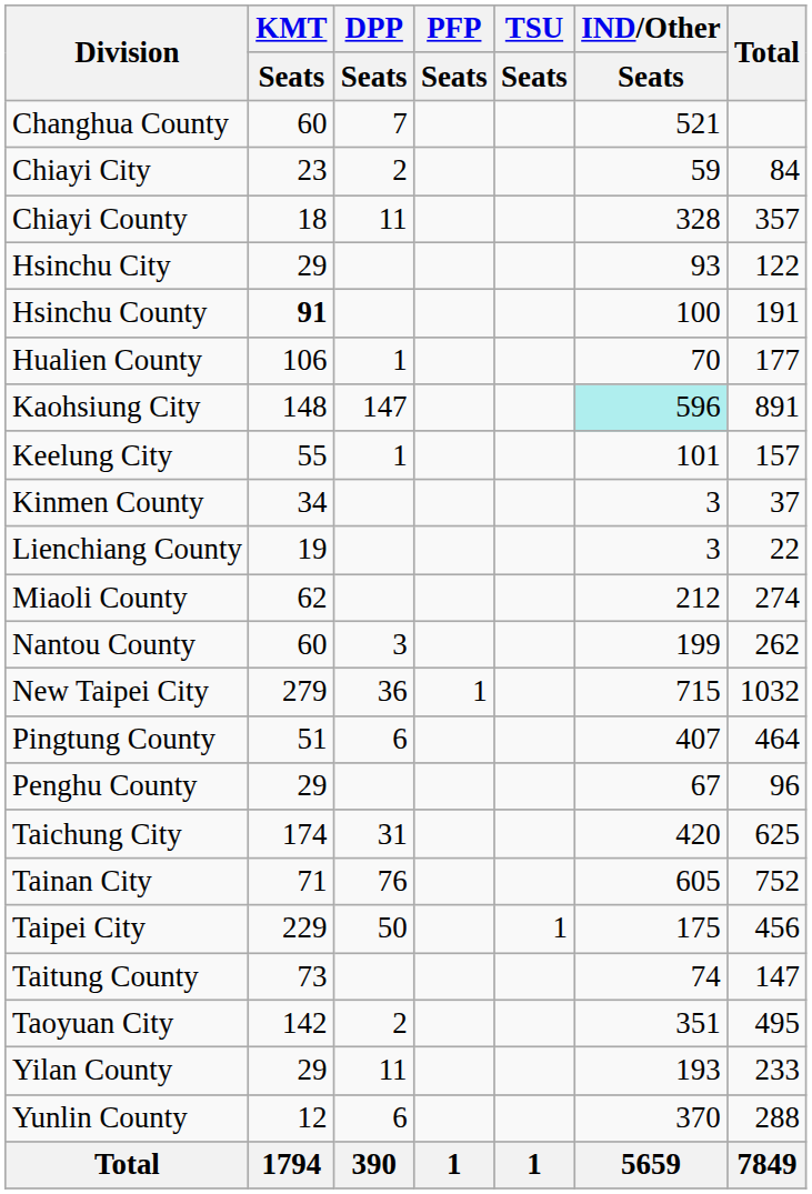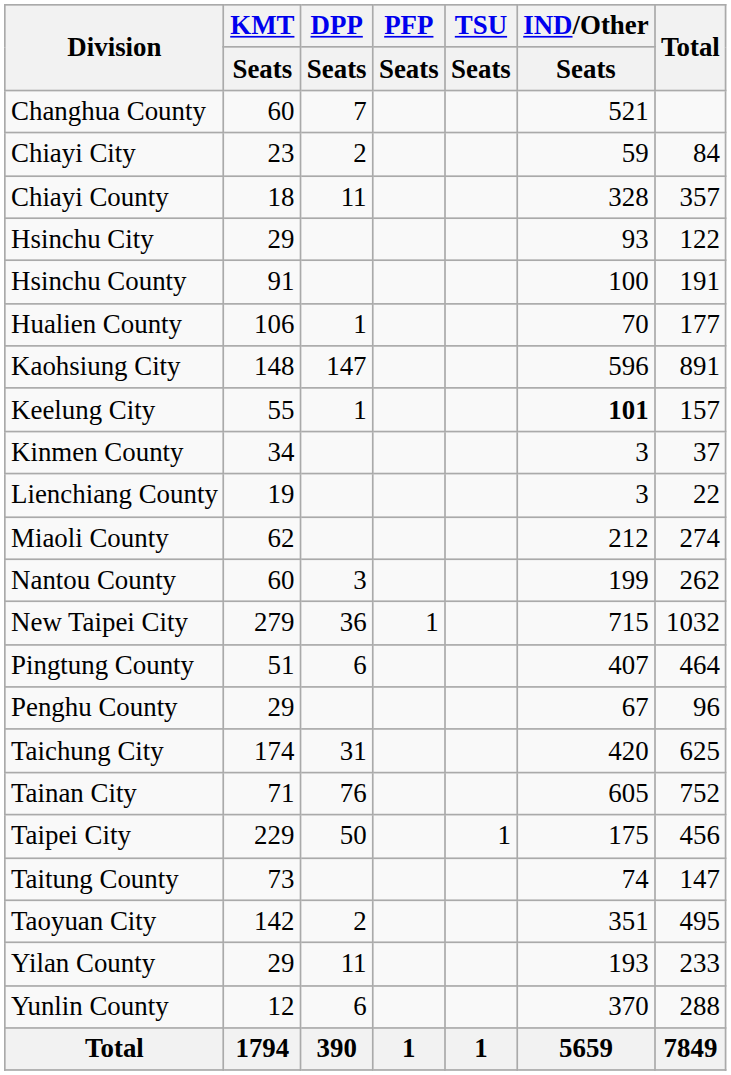Hsinchu County | KMT / Seats: bold -> normal
Kaohsiung City | IND/Other / Seats: paleturquoise background -> no background
Keelung City | IND/Other / Seats: normal -> bold
